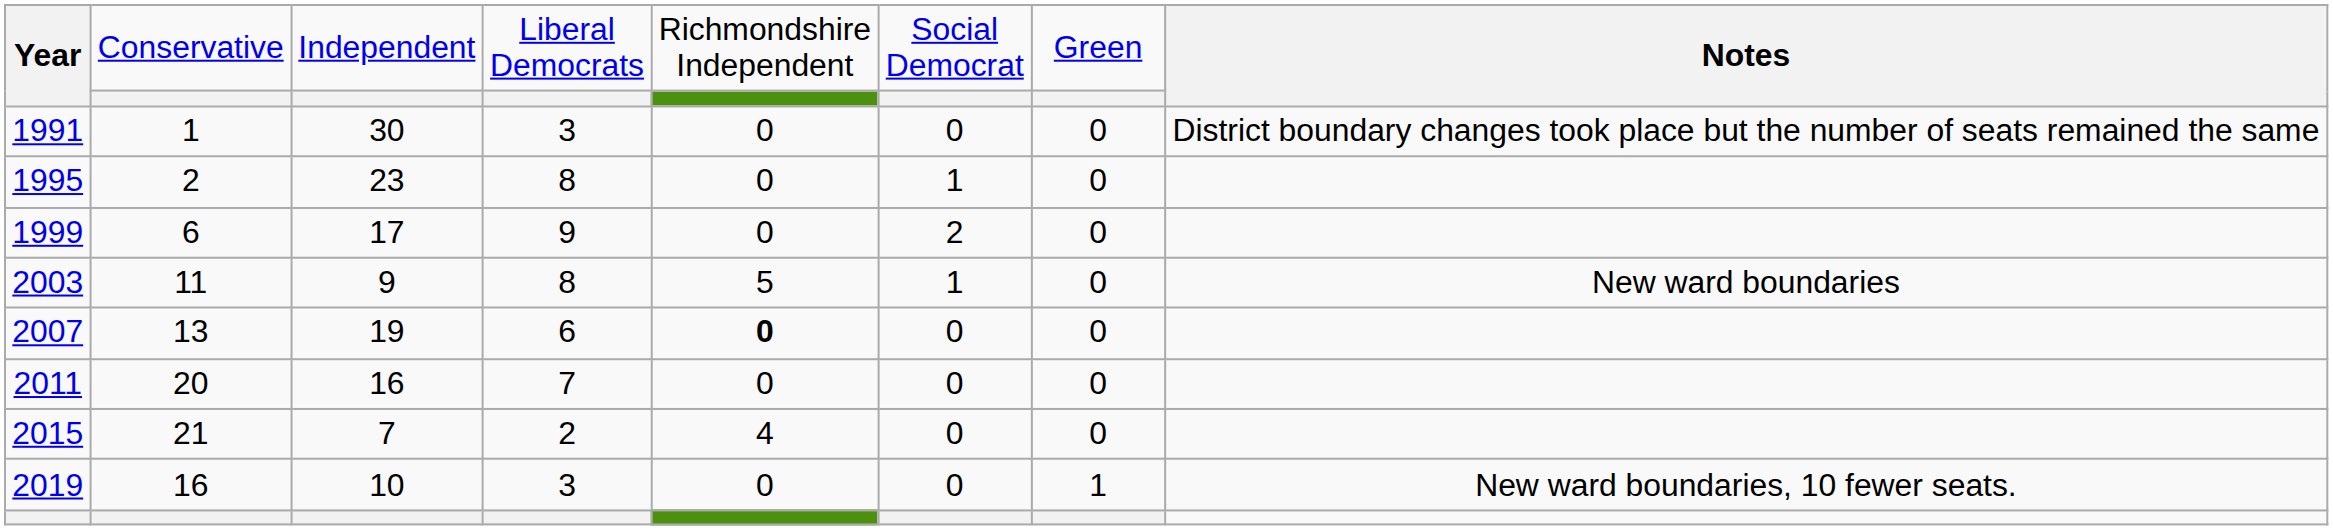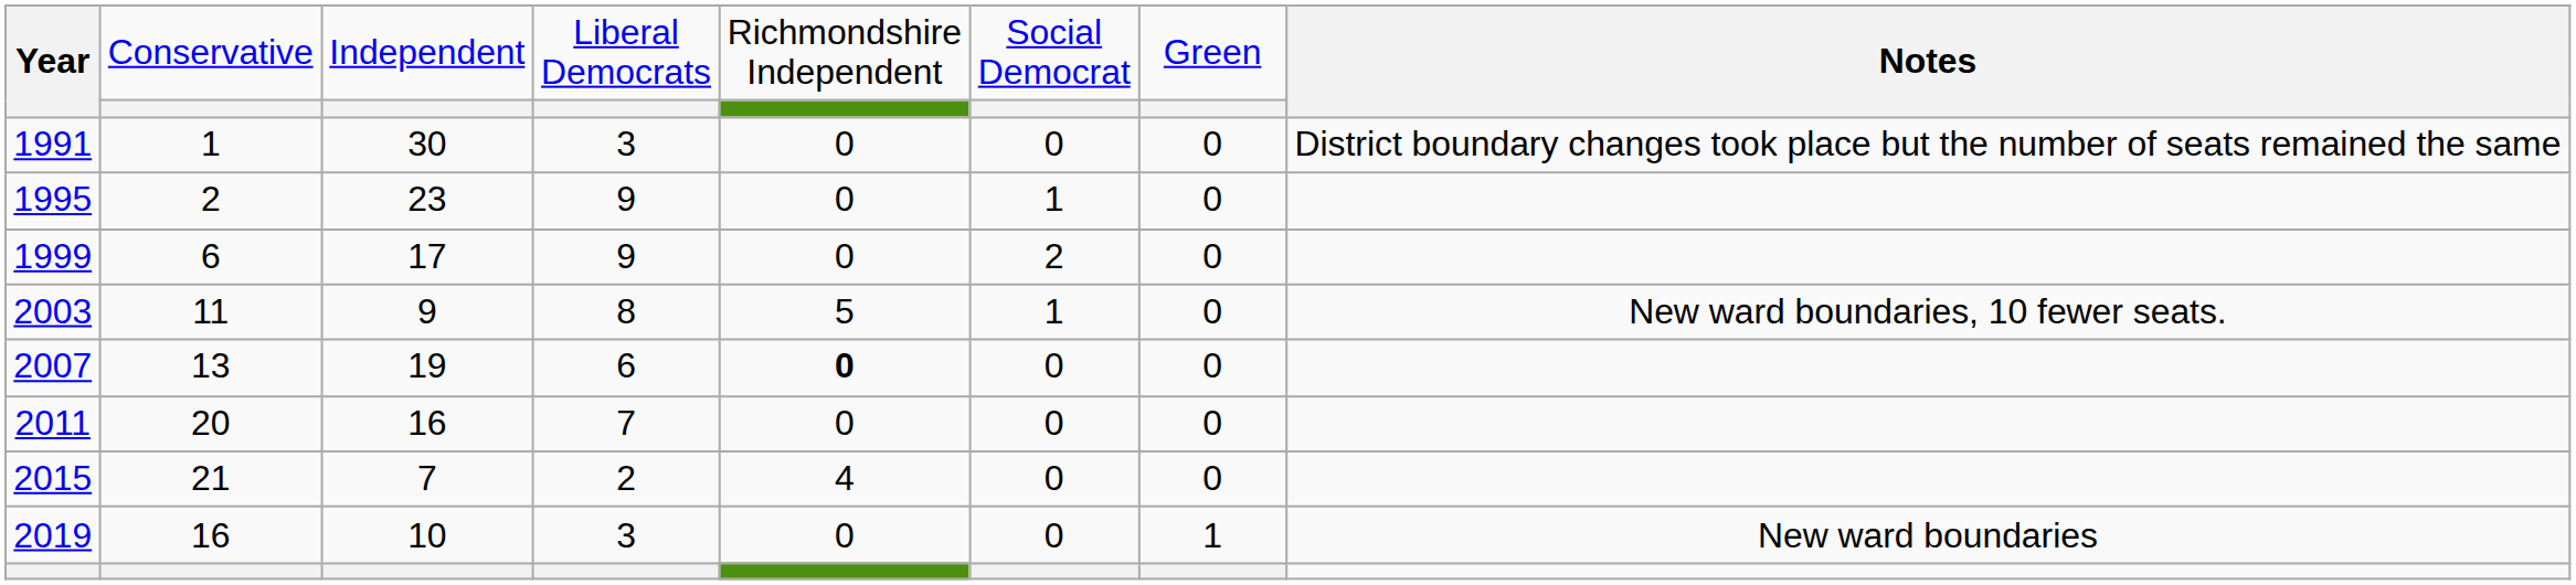1995 | column 4: 8 -> 9
2003 | column 8: New ward boundaries -> New ward boundaries, 10 fewer seats.
2019 | column 8: New ward boundaries, 10 fewer seats. -> New ward boundaries
